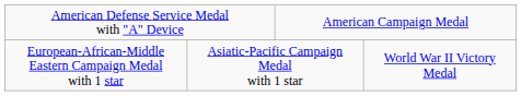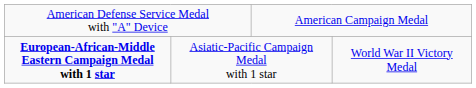European-African-Middle Eastern Campaign Medal with 1 star | column 1: normal -> bold
